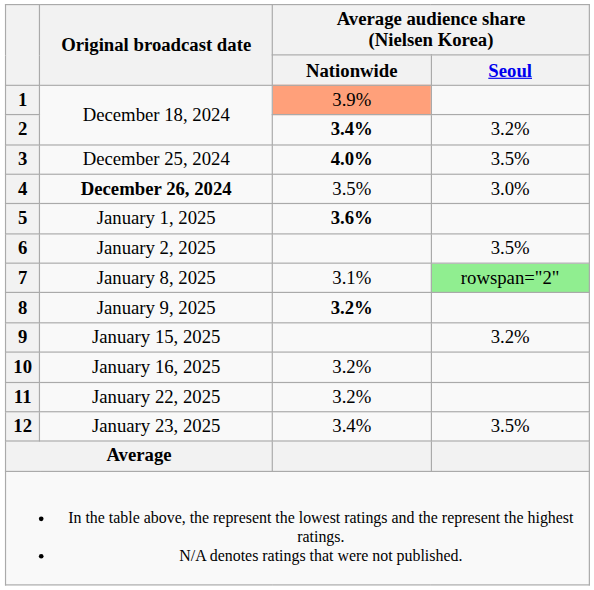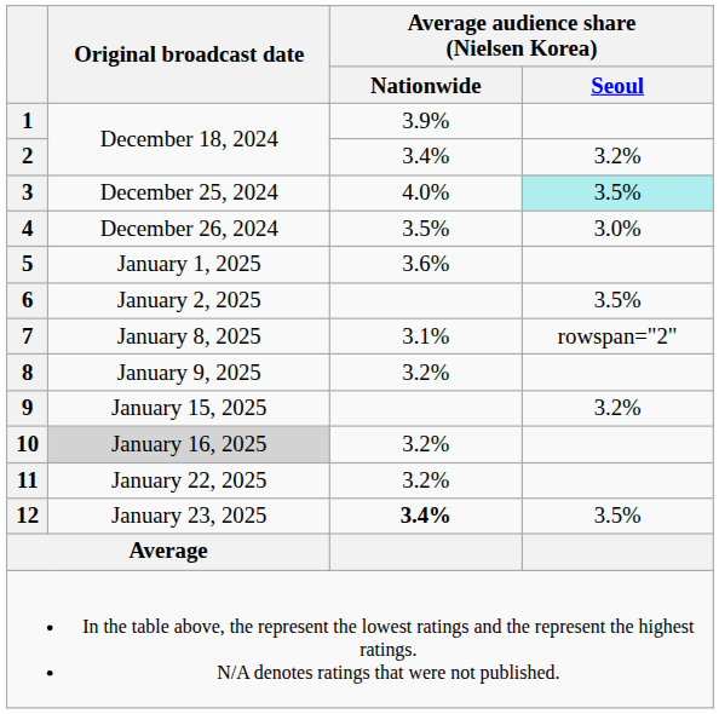1 | Average audience share (Nielsen Korea) / Nationwide: lightsalmon background -> no background
2 | Average audience share (Nielsen Korea) / Nationwide: bold -> normal
3 | Average audience share (Nielsen Korea) / Nationwide: bold -> normal
3 | Average audience share (Nielsen Korea) / Seoul: no background -> paleturquoise background
4 | Original broadcast date: bold -> normal
5 | Average audience share (Nielsen Korea) / Nationwide: bold -> normal
7 | Average audience share (Nielsen Korea) / Seoul: lightgreen background -> no background
8 | Average audience share (Nielsen Korea) / Nationwide: bold -> normal
10 | Original broadcast date: no background -> lightgrey background
12 | Average audience share (Nielsen Korea) / Nationwide: normal -> bold
